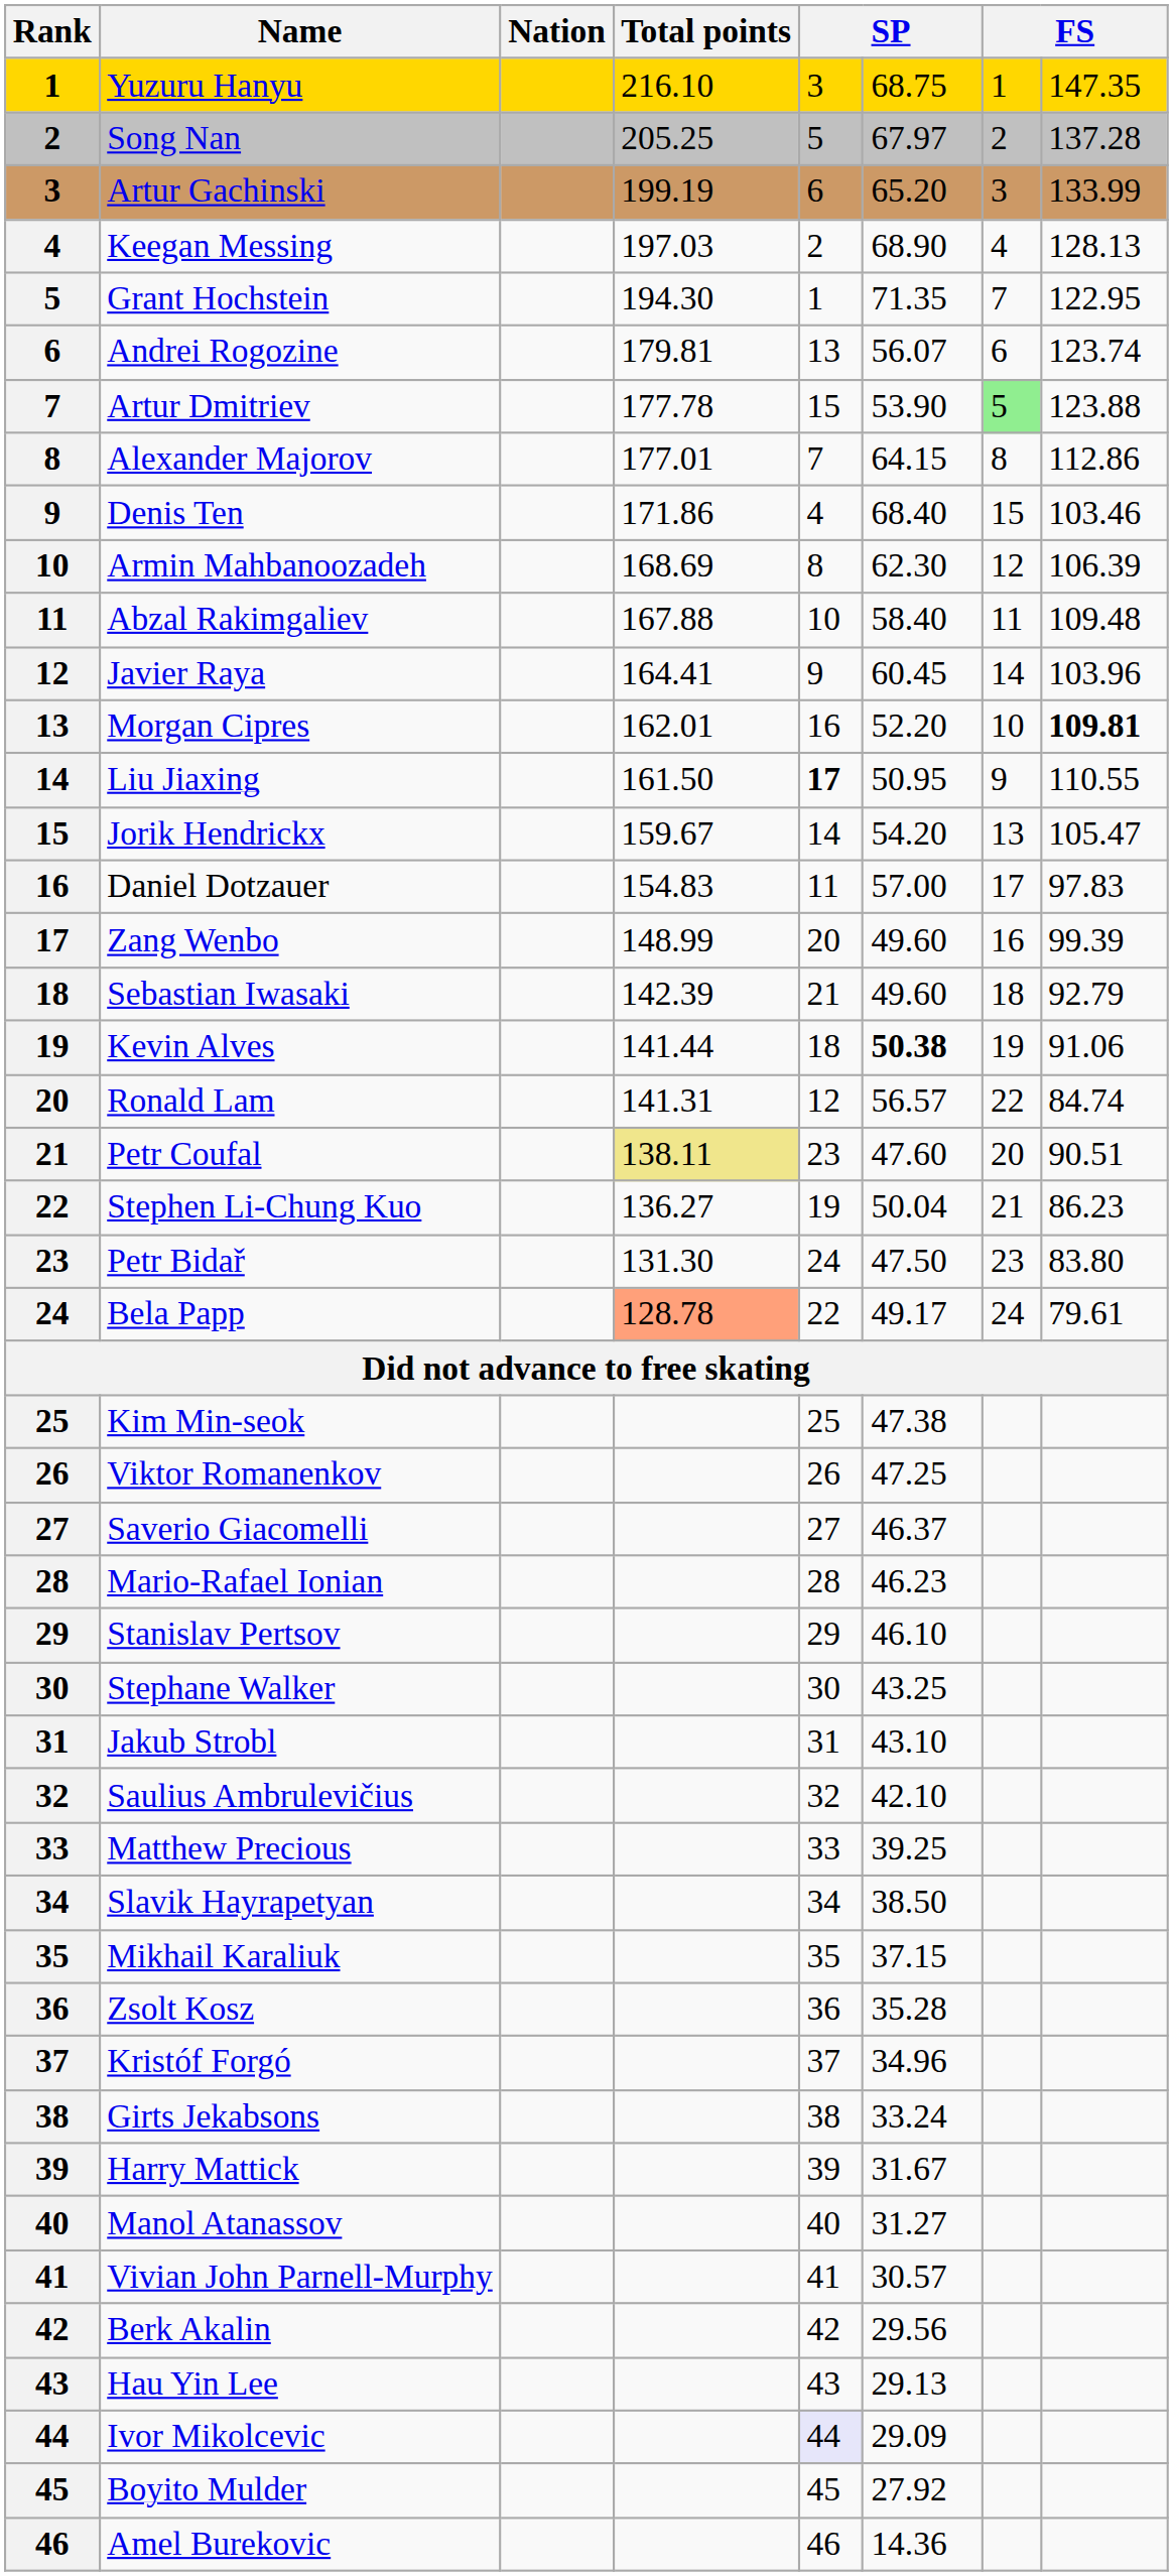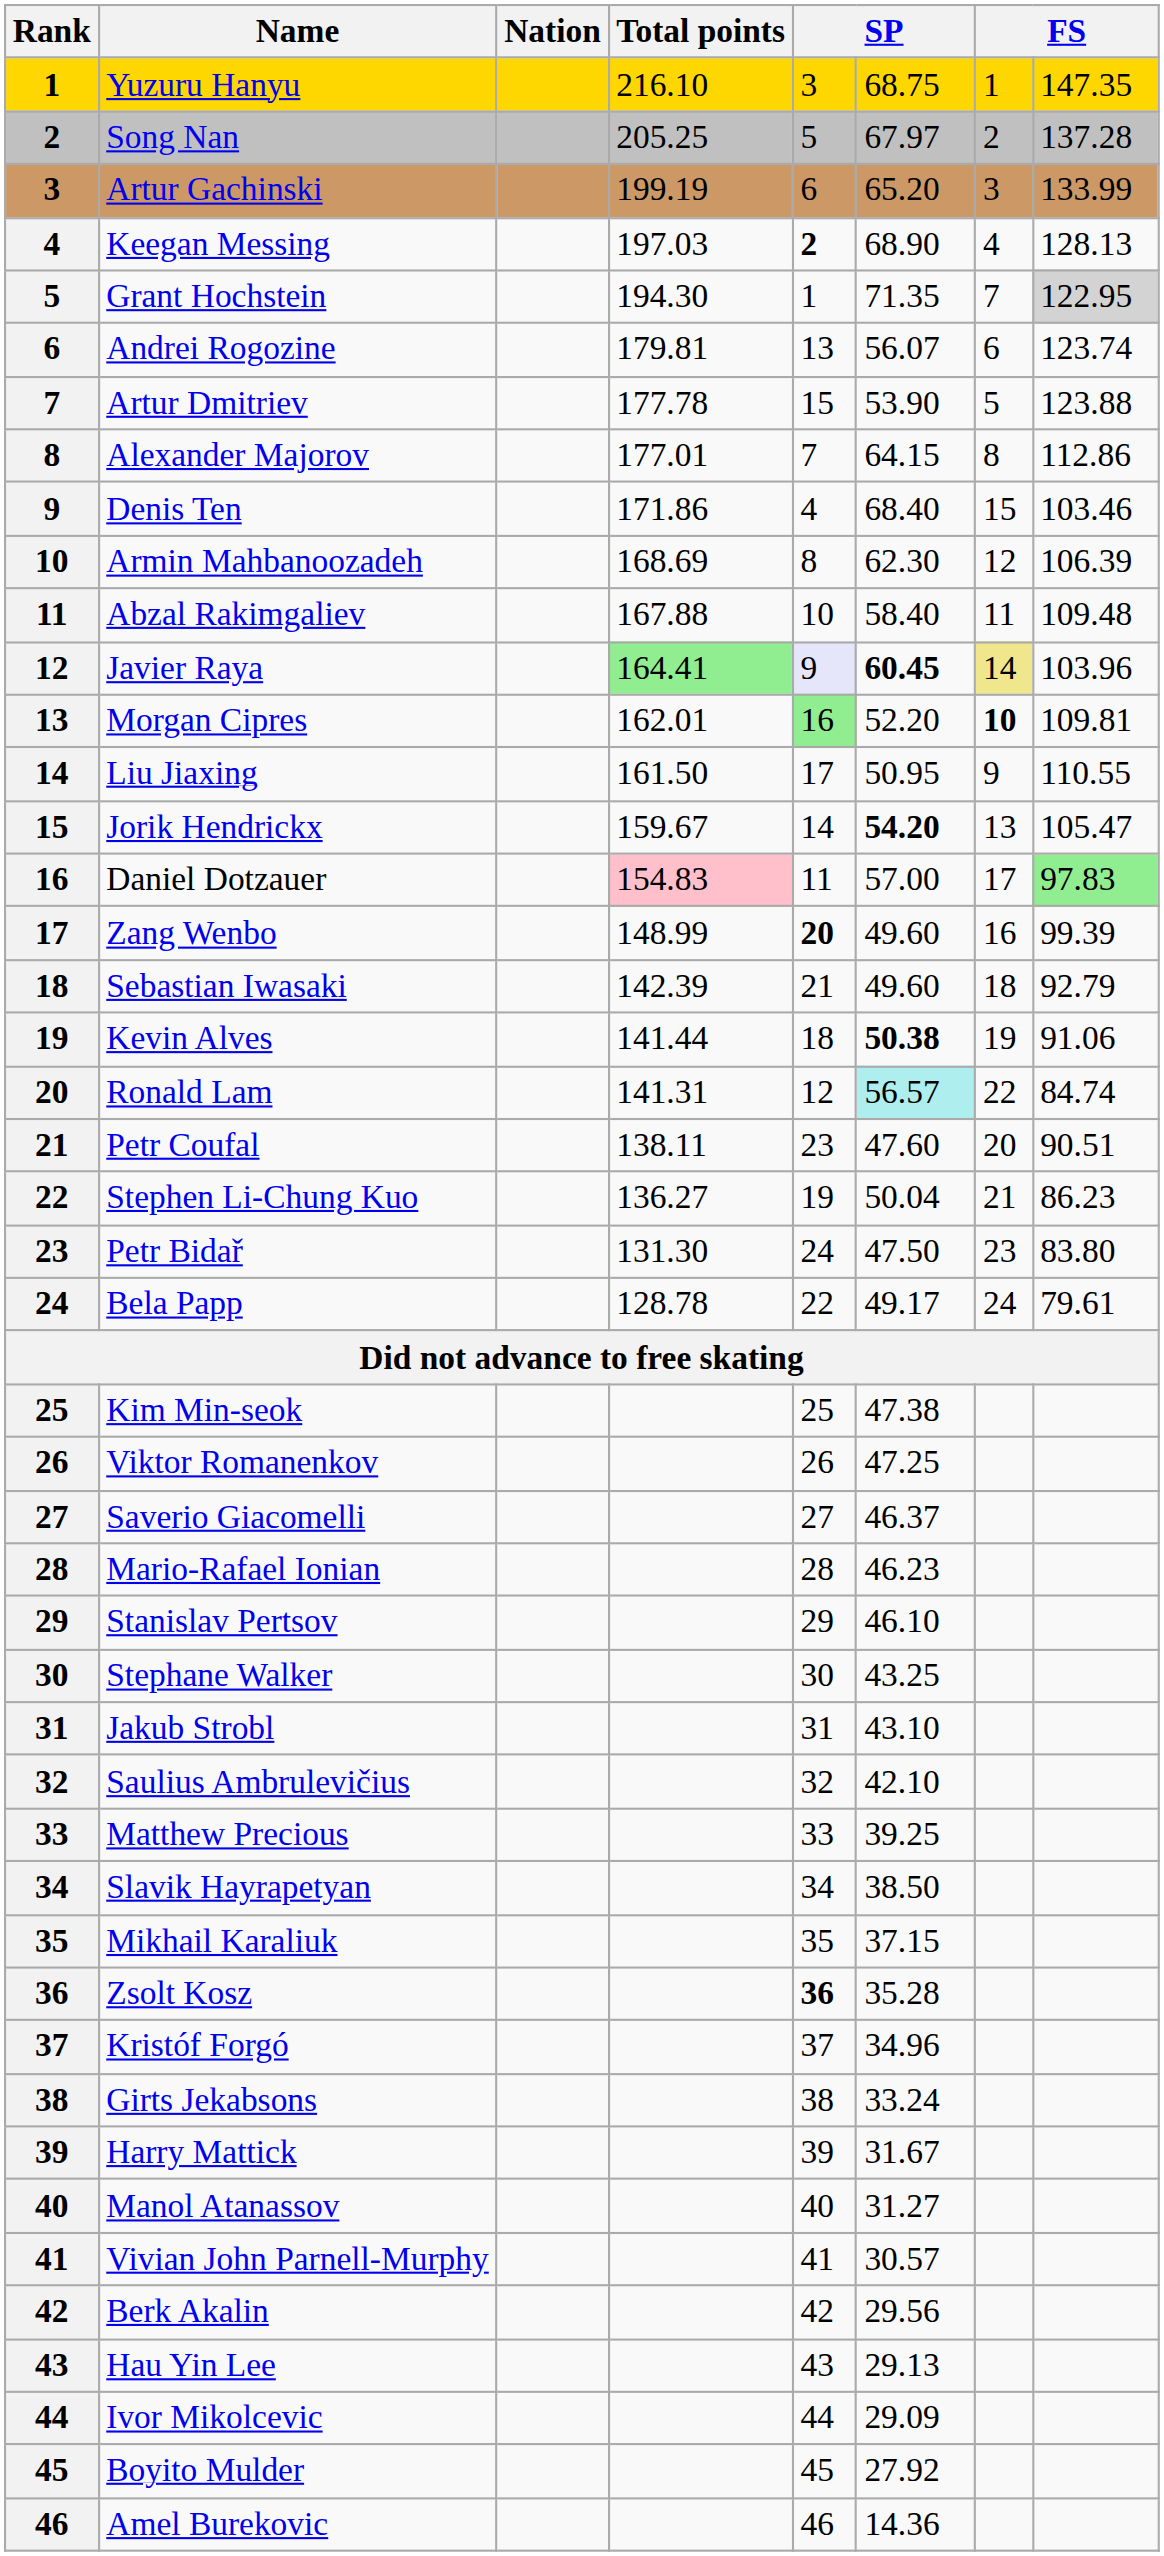Keegan Messing | column 5: normal -> bold
Grant Hochstein | column 8: no background -> lightgrey background
Artur Dmitriev | column 7: lightgreen background -> no background
Javier Raya | Total points: no background -> lightgreen background
Javier Raya | column 5: no background -> lavender background
Javier Raya | column 6: normal -> bold
Javier Raya | column 7: no background -> khaki background
Morgan Cipres | column 5: no background -> lightgreen background
Morgan Cipres | column 7: normal -> bold
Morgan Cipres | column 8: bold -> normal
Liu Jiaxing | column 5: bold -> normal
Jorik Hendrickx | column 6: normal -> bold
Daniel Dotzauer | Total points: no background -> pink background
Daniel Dotzauer | column 8: no background -> lightgreen background
Zang Wenbo | column 5: normal -> bold
Ronald Lam | column 6: no background -> paleturquoise background
Petr Coufal | Total points: khaki background -> no background
Bela Papp | Total points: lightsalmon background -> no background
Zsolt Kosz | column 5: normal -> bold
Ivor Mikolcevic | column 5: lavender background -> no background
